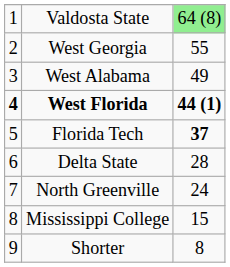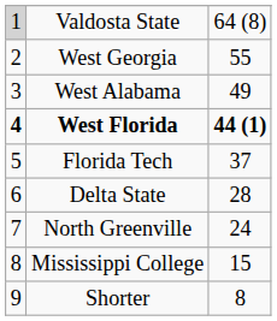Valdosta State | column 1: no background -> lightgrey background
Valdosta State | column 3: lightgreen background -> no background
Florida Tech | column 3: bold -> normal
